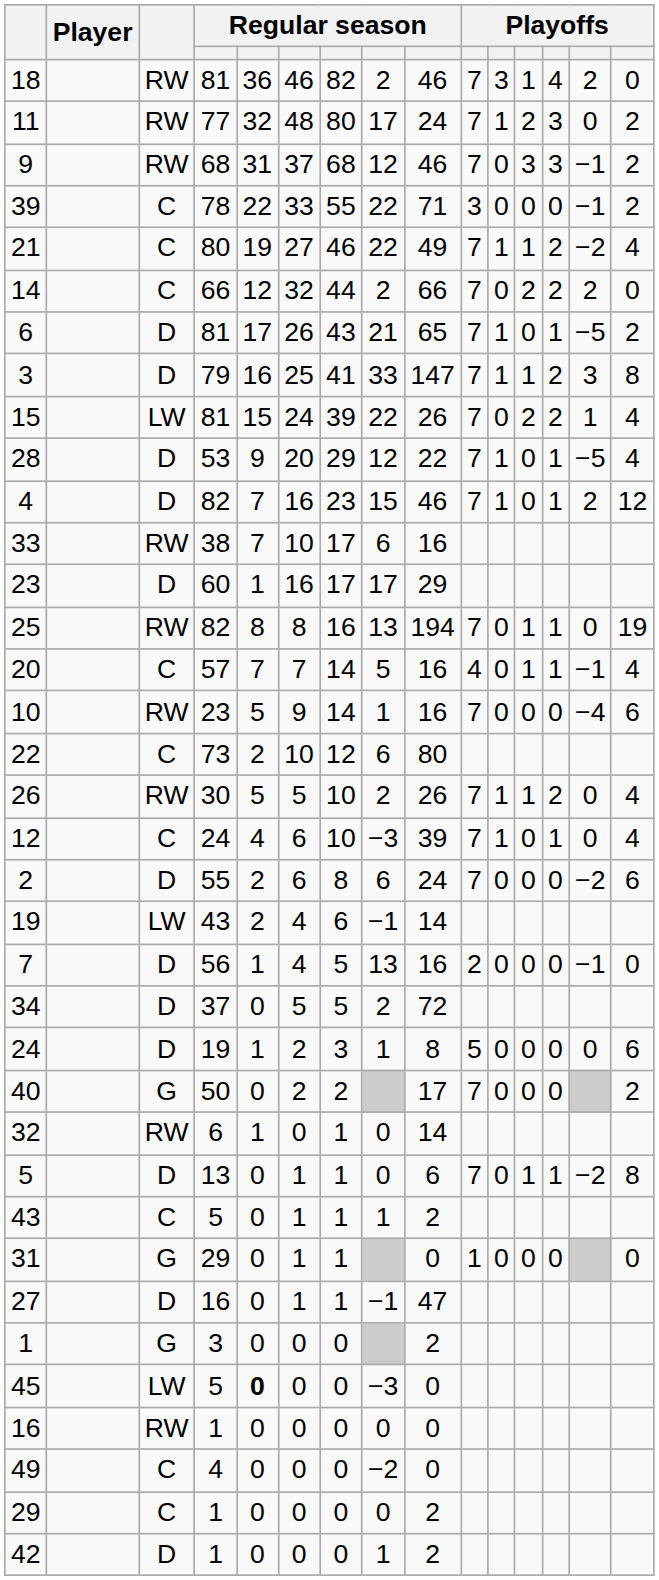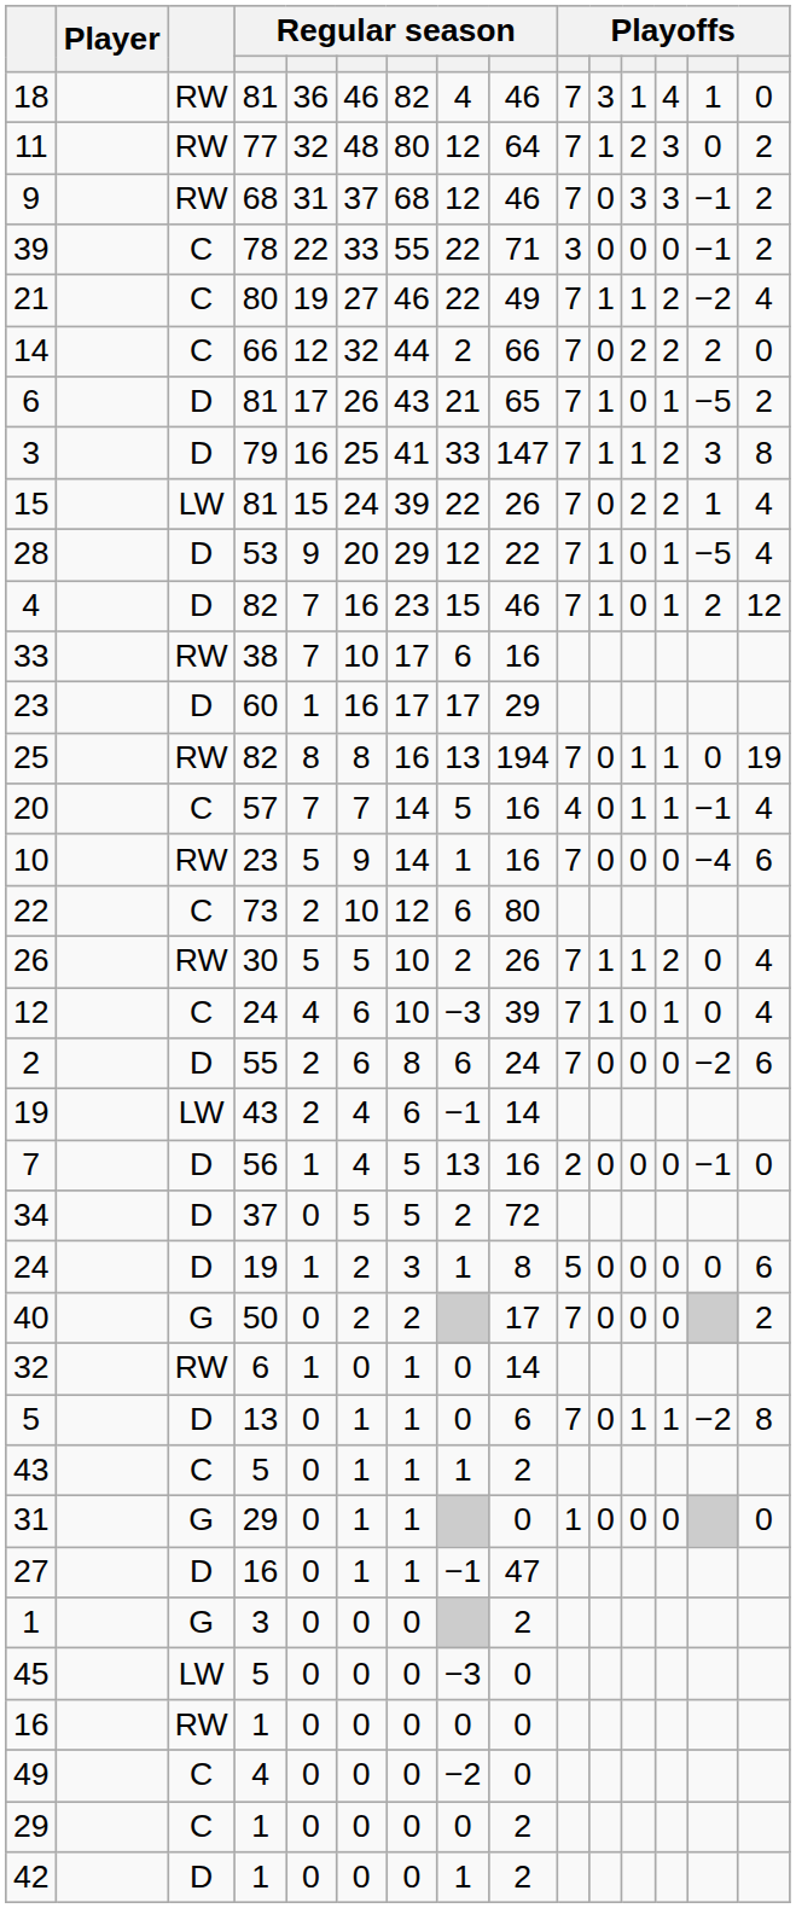18 | column 8: 2 -> 4
18 | column 14: 2 -> 1
11 | column 8: 17 -> 12
11 | column 9: 24 -> 64
45 | column 5: bold -> normal
